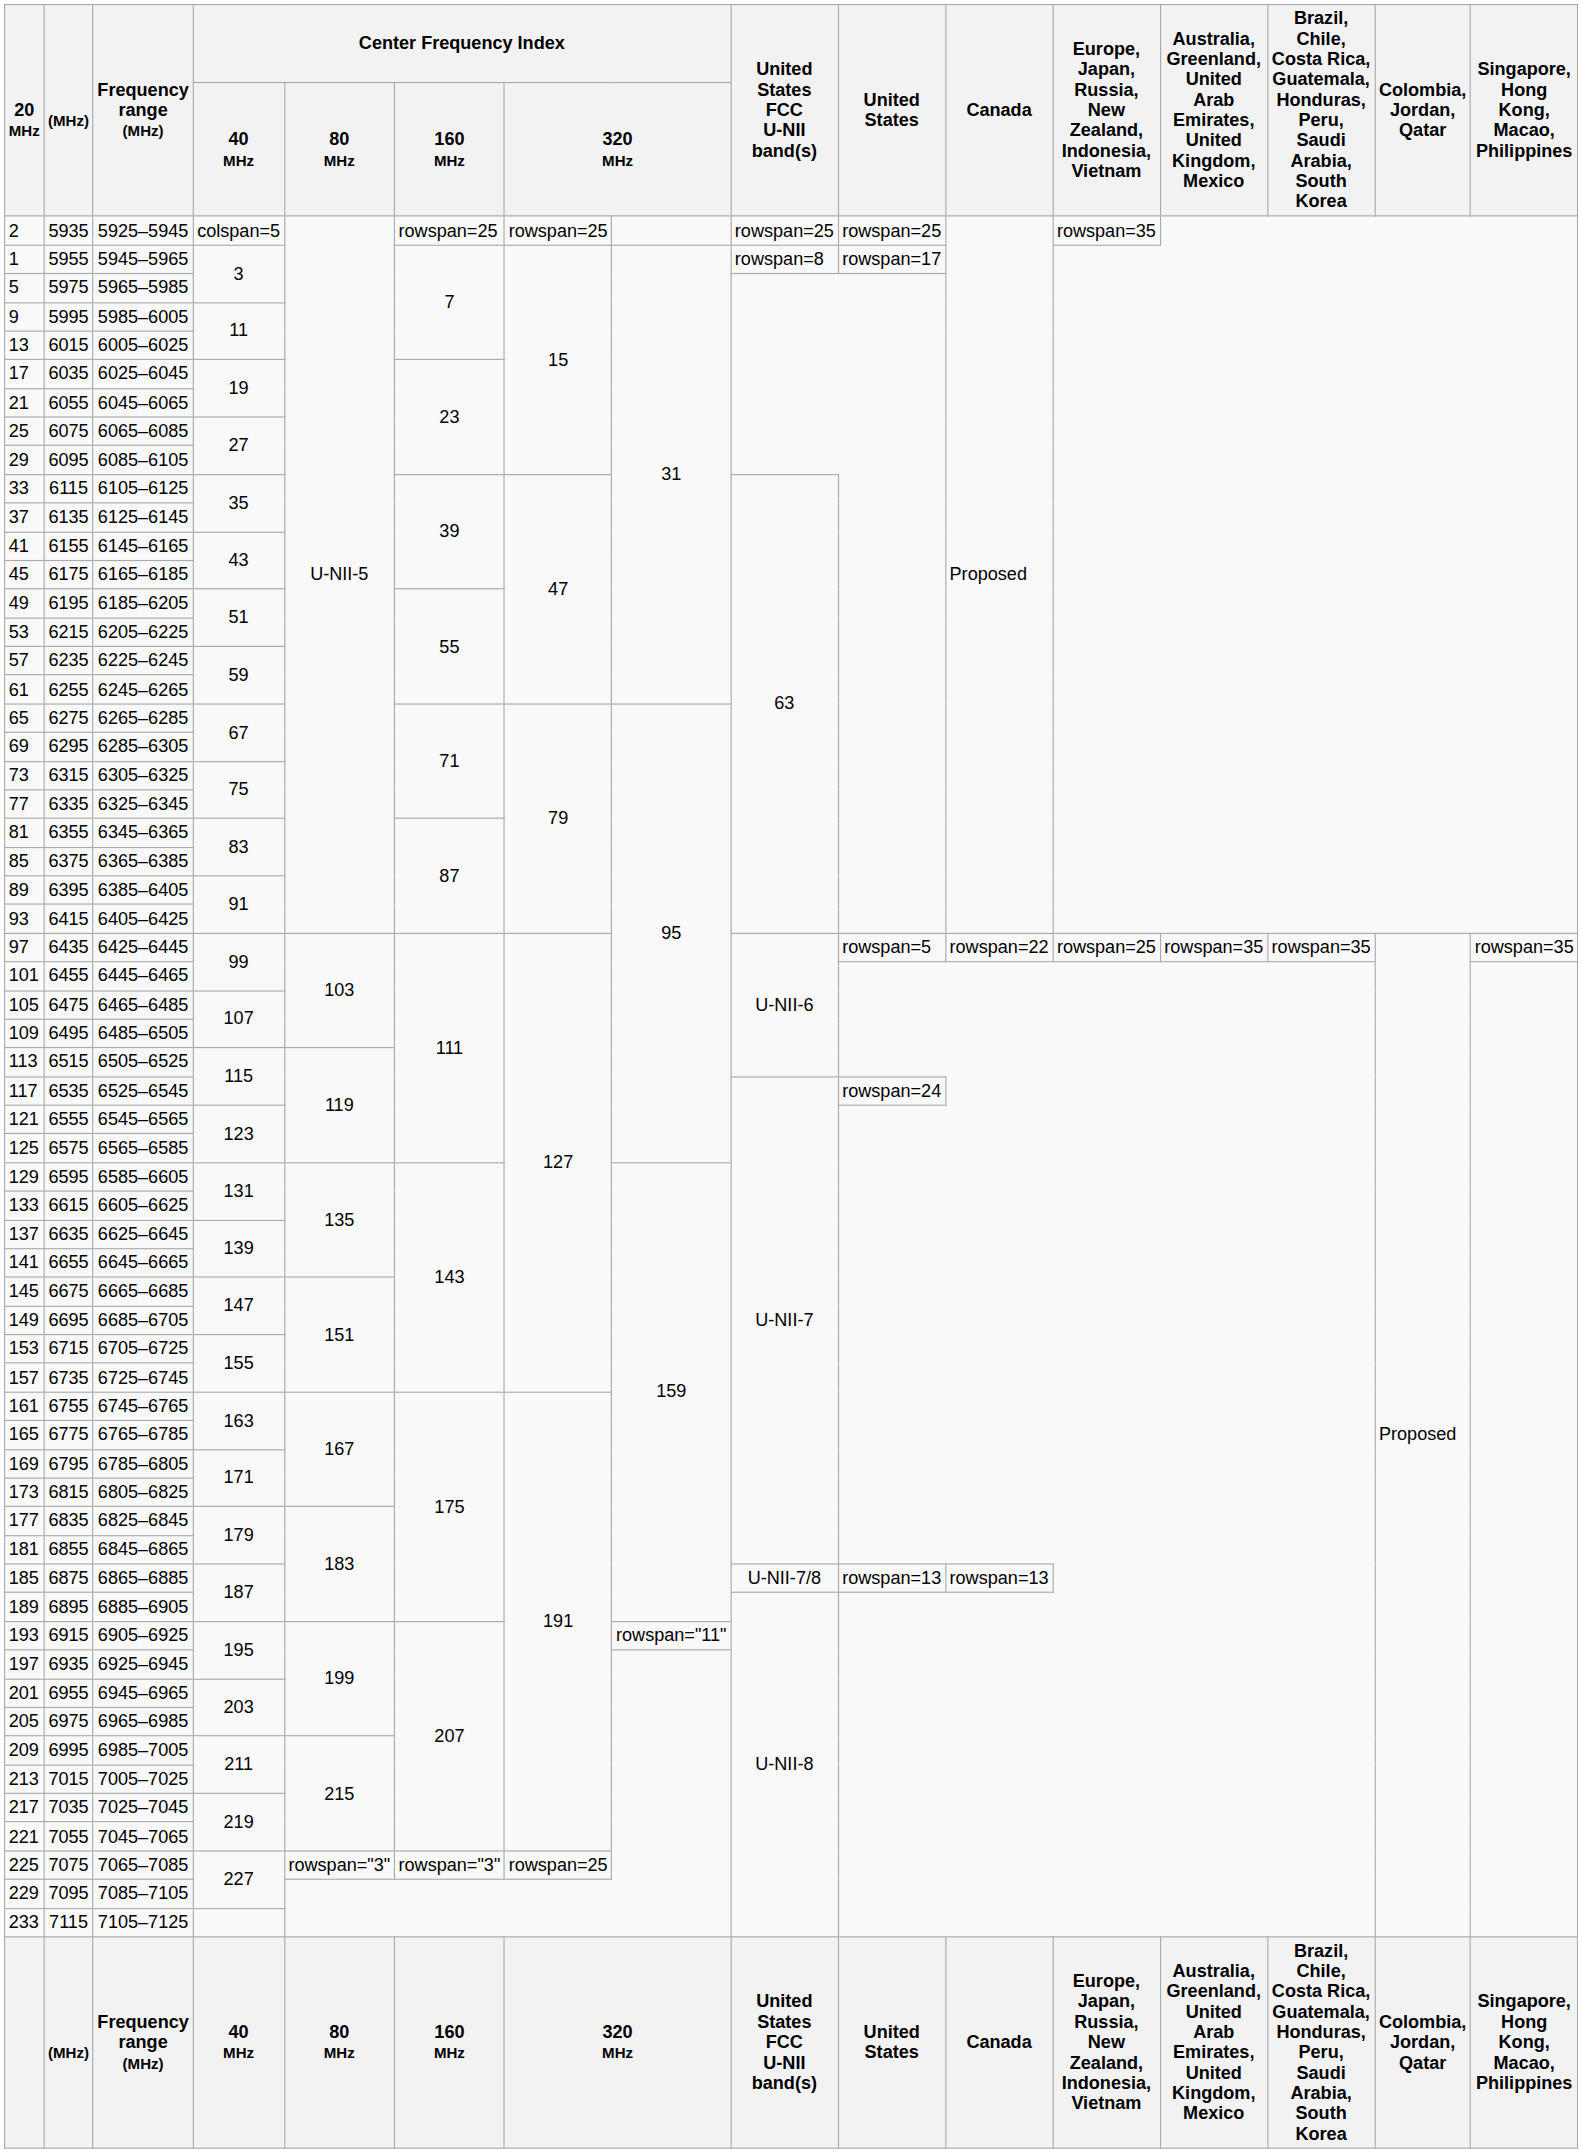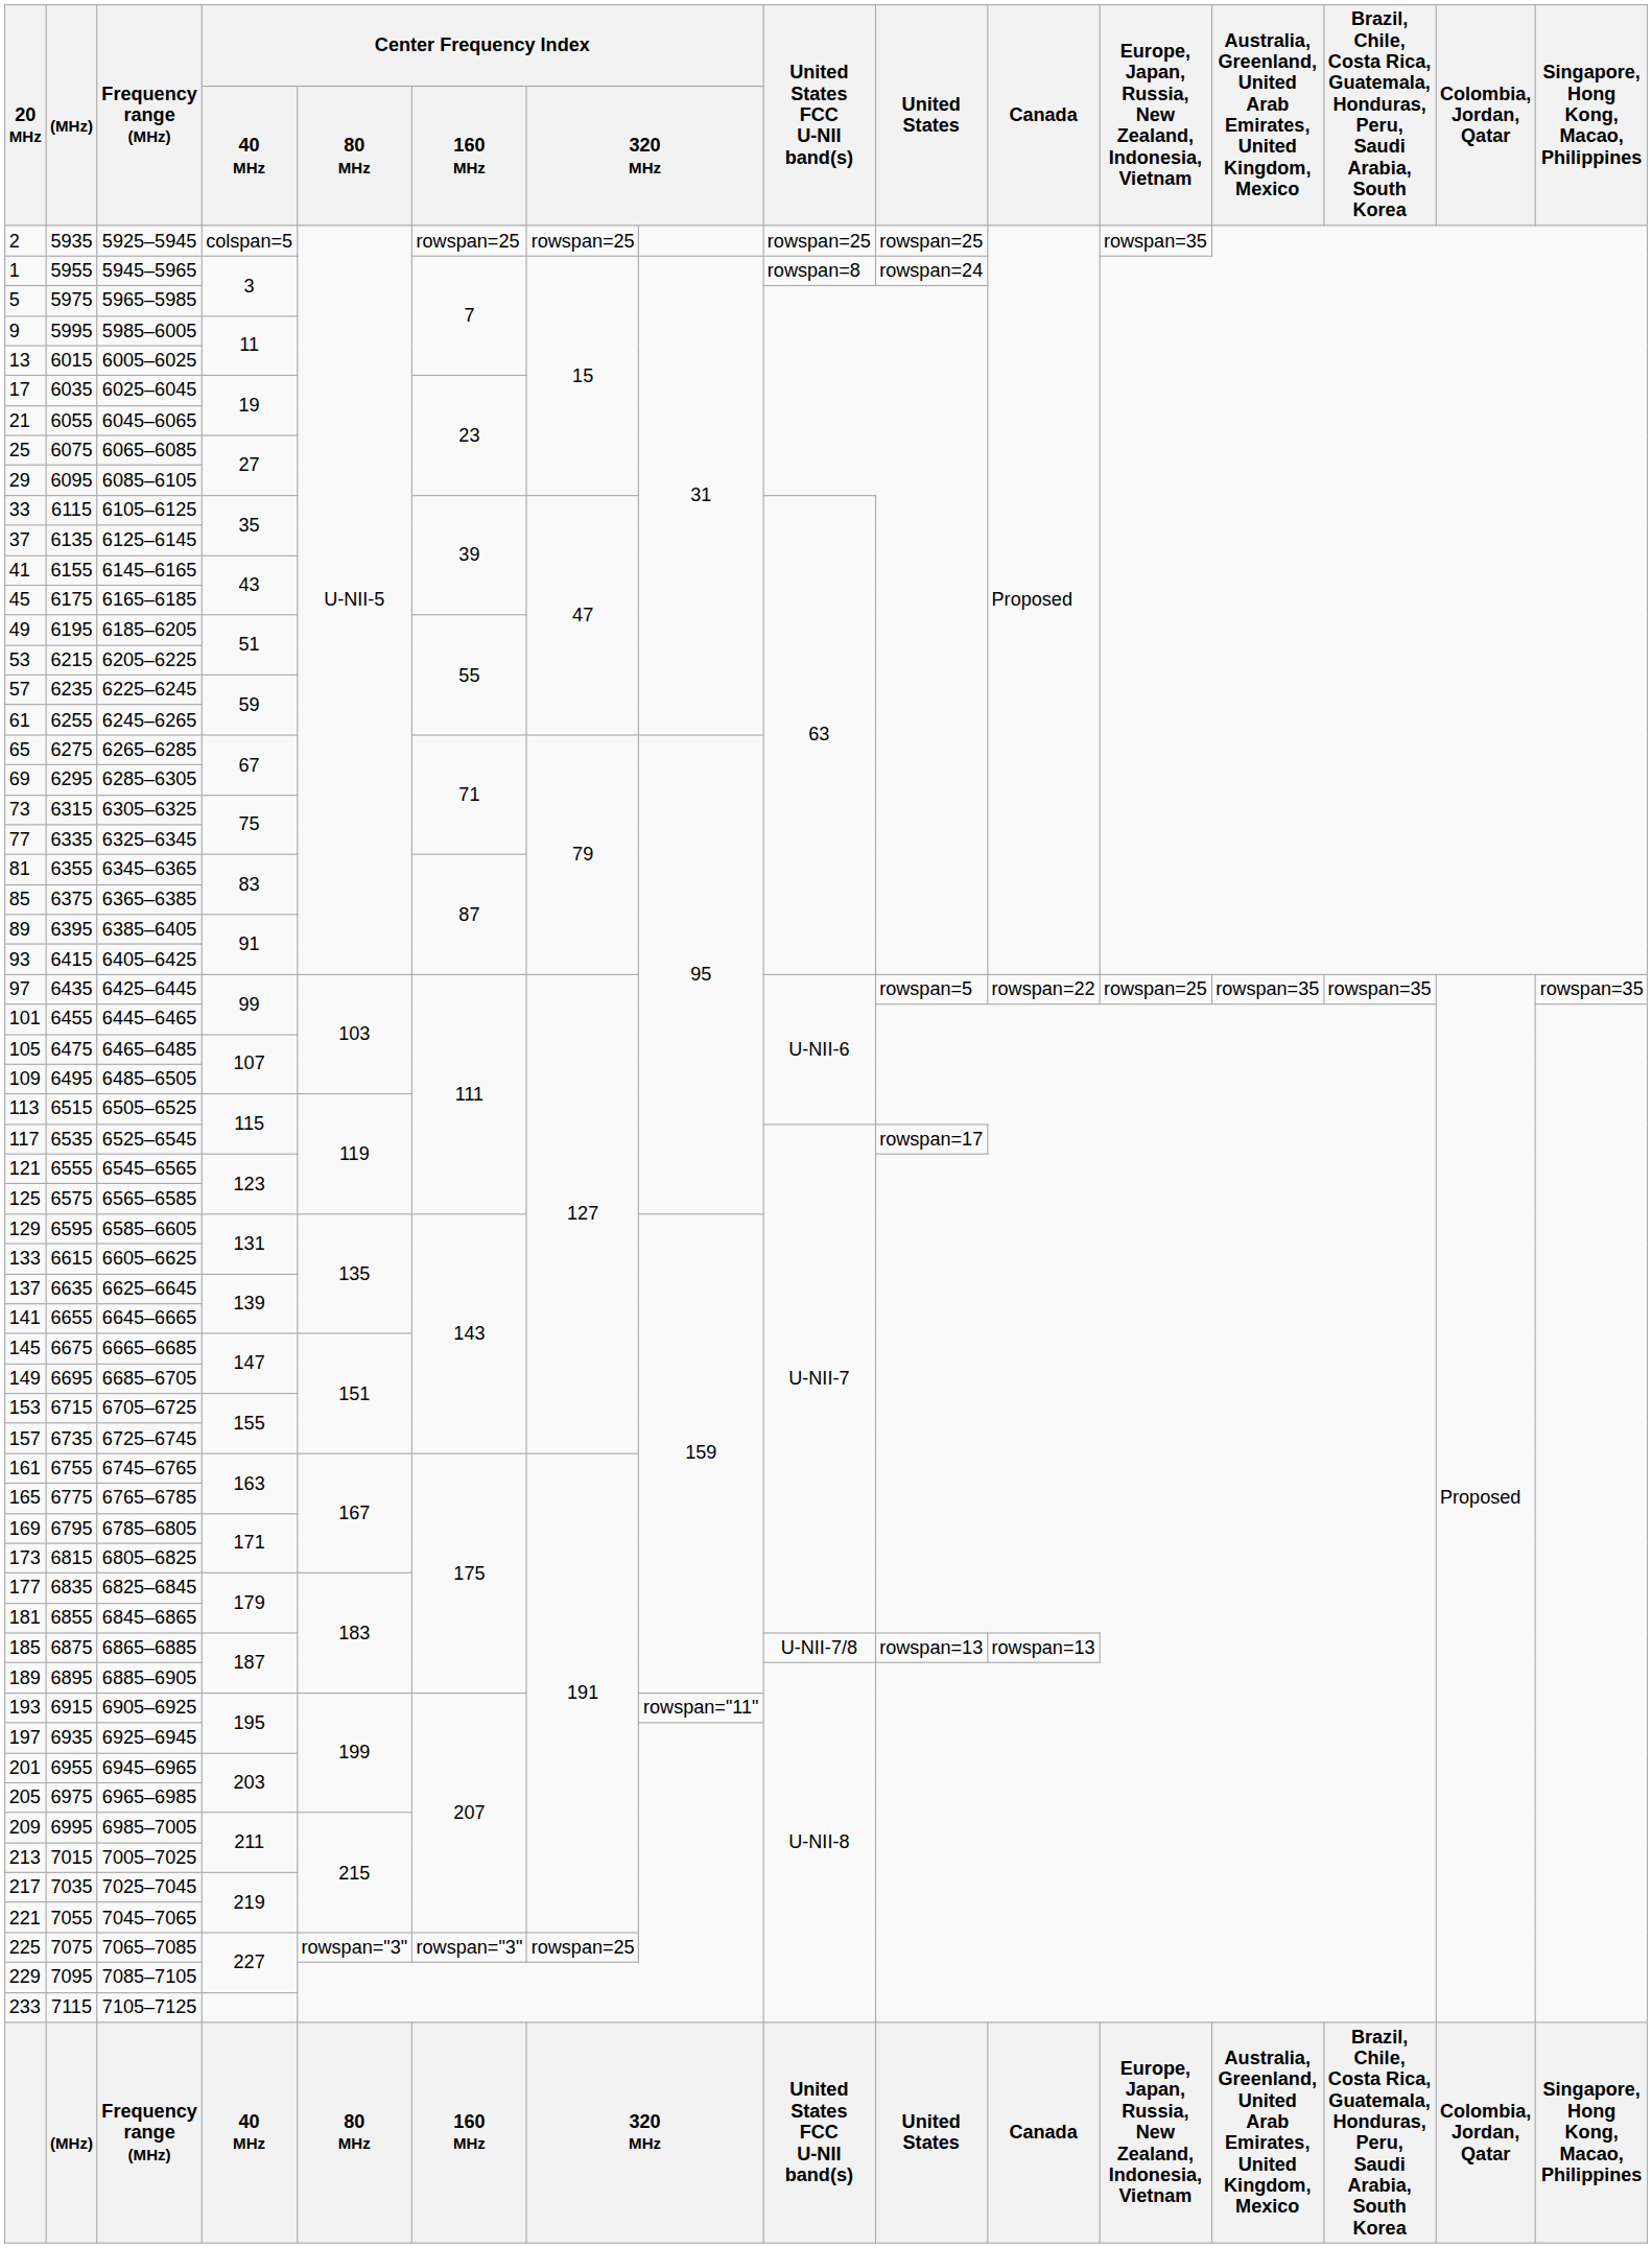1 | United States: rowspan=17 -> rowspan=24
117 | United States: rowspan=24 -> rowspan=17
